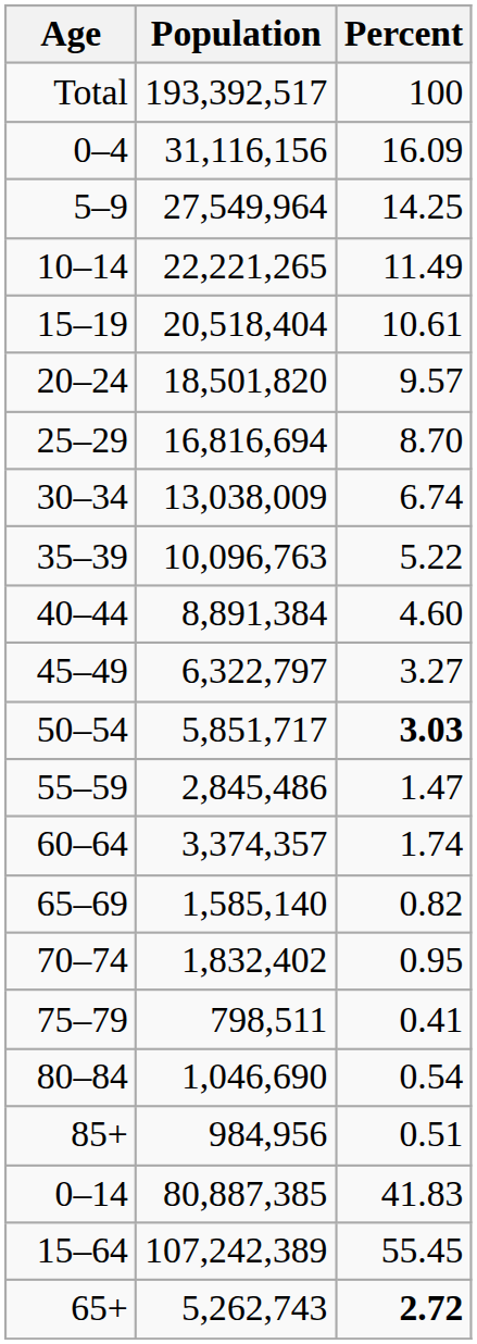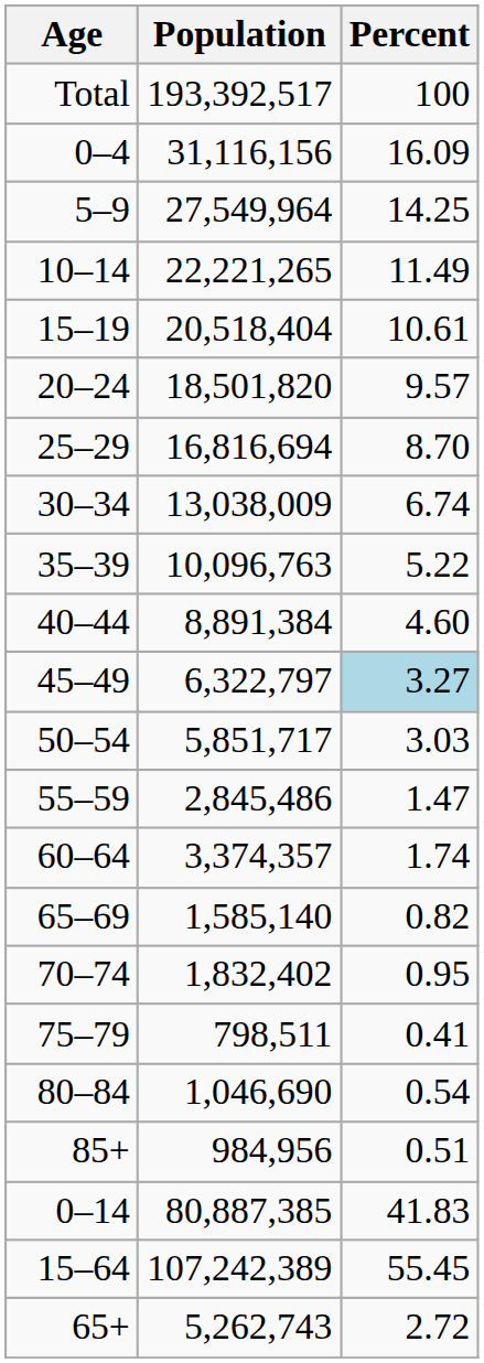45–49 | Percent: no background -> lightblue background
50–54 | Percent: bold -> normal
65+ | Percent: bold -> normal
